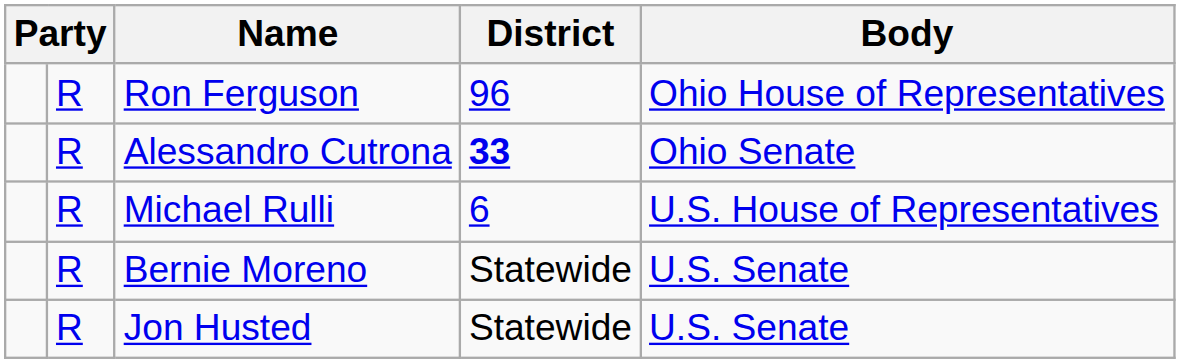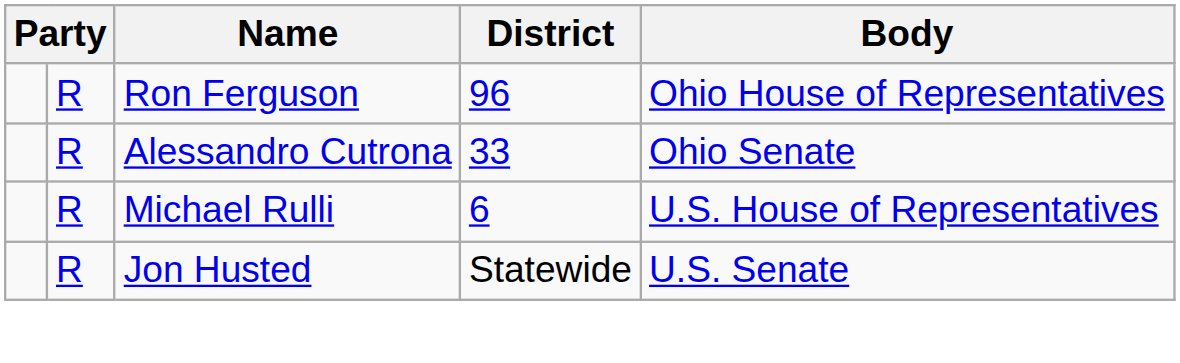Alessandro Cutrona | District: bold -> normal
- row: R | Bernie Moreno | Statewide | U.S. Senate
